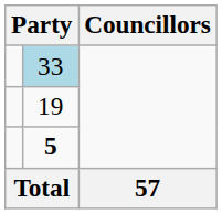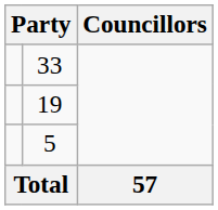33 | column 2: lightblue background -> no background
5 | column 2: bold -> normal
